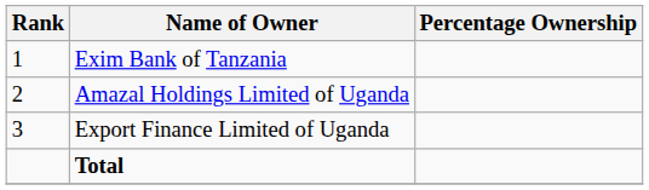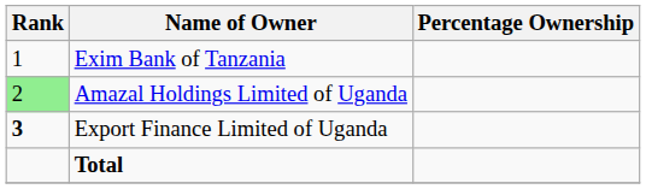Amazal Holdings Limited of Uganda | Rank: no background -> lightgreen background
Export Finance Limited of Uganda | Rank: normal -> bold
